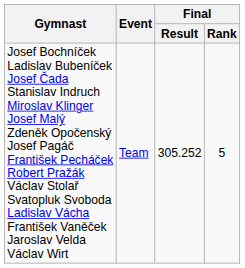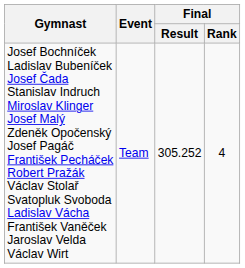row 3 | Final / Rank: 5 -> 4
